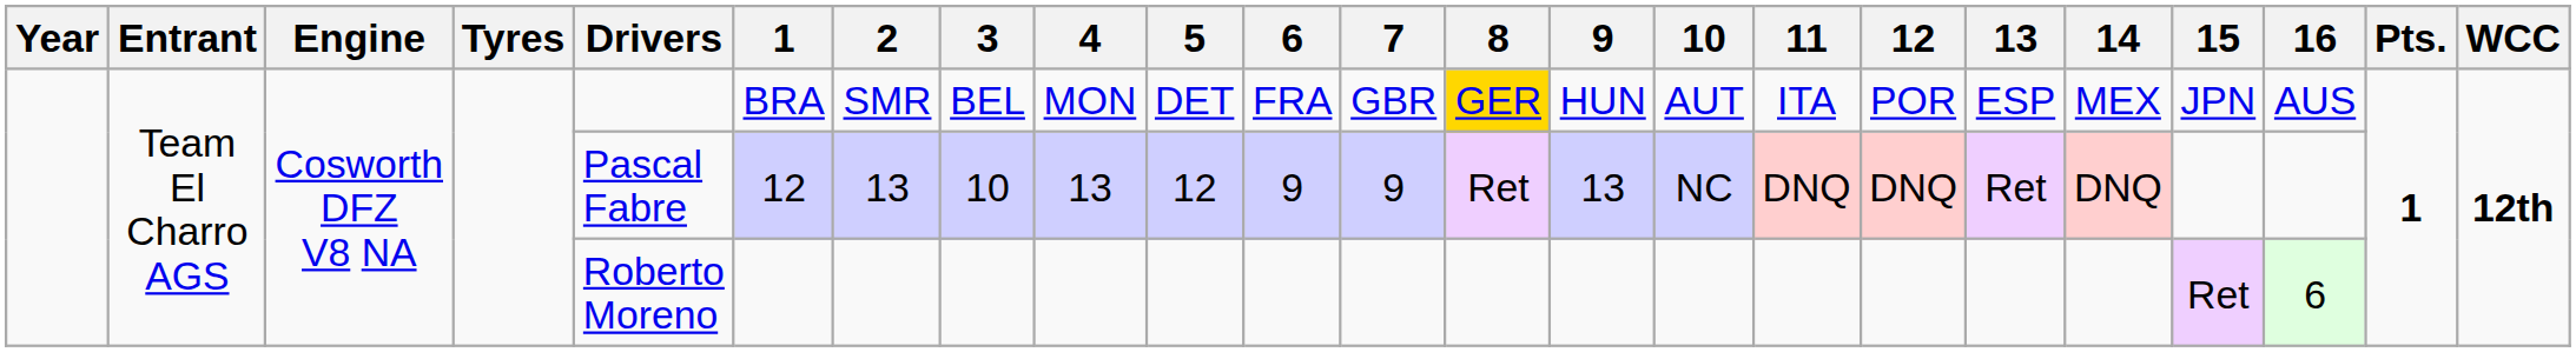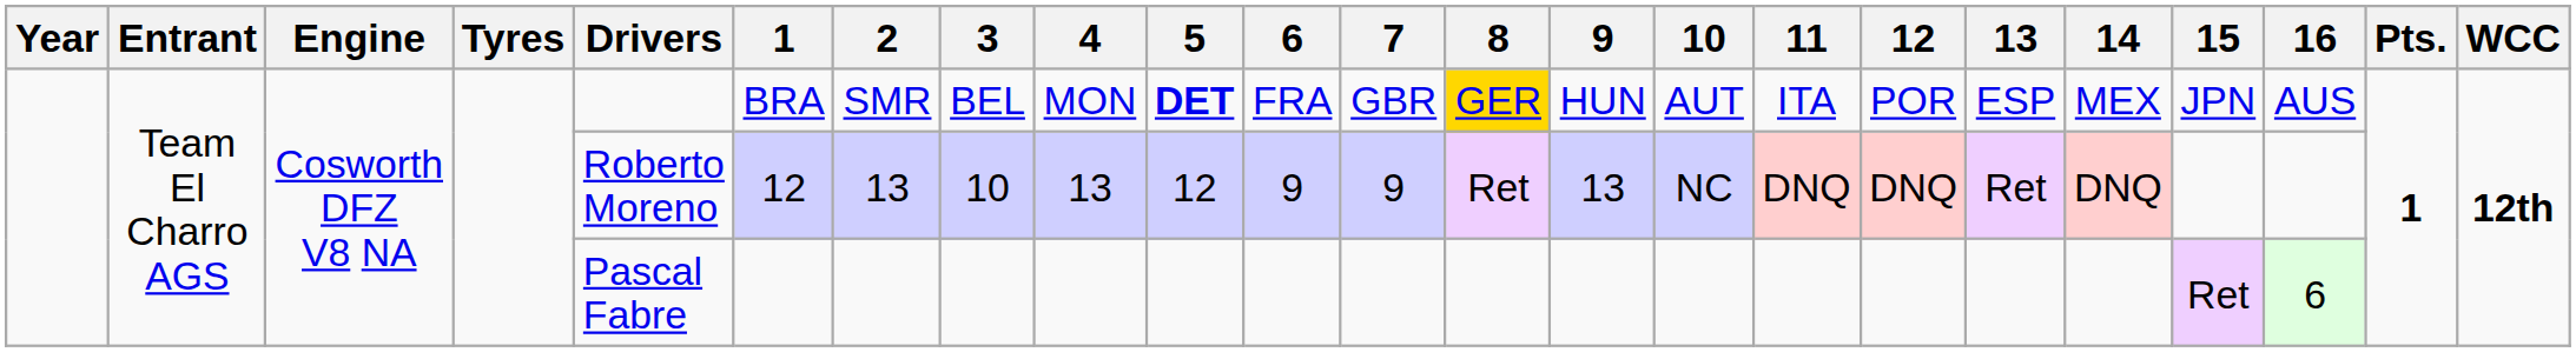row 2 | 5: normal -> bold
row 3 | Drivers: Pascal Fabre -> Roberto Moreno
row 4 | Drivers: Roberto Moreno -> Pascal Fabre
